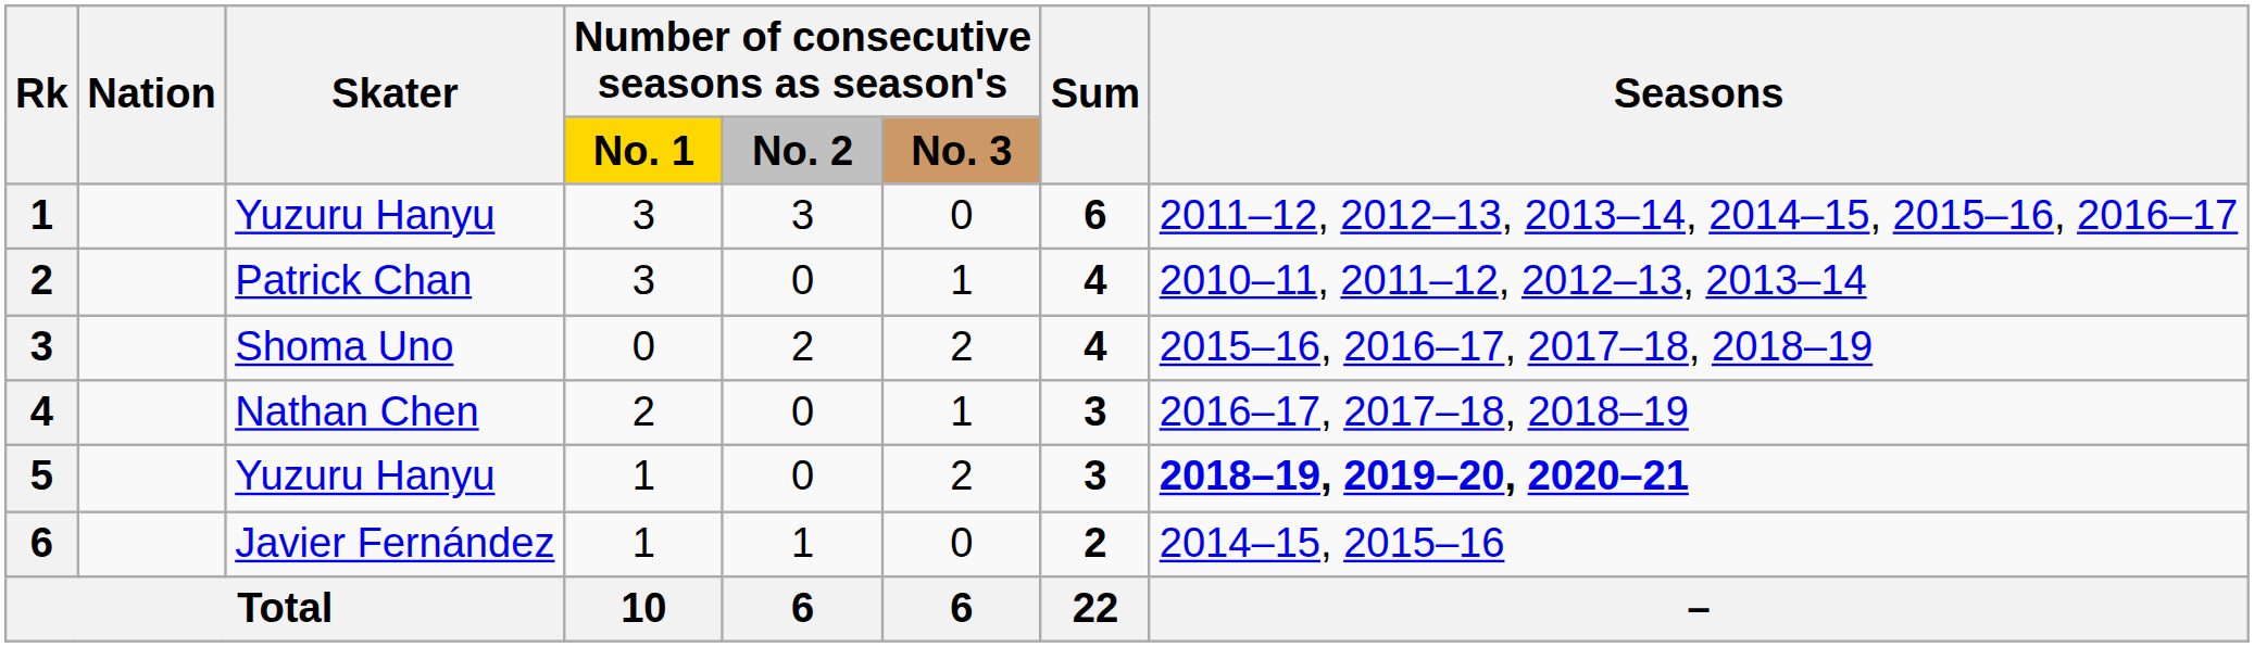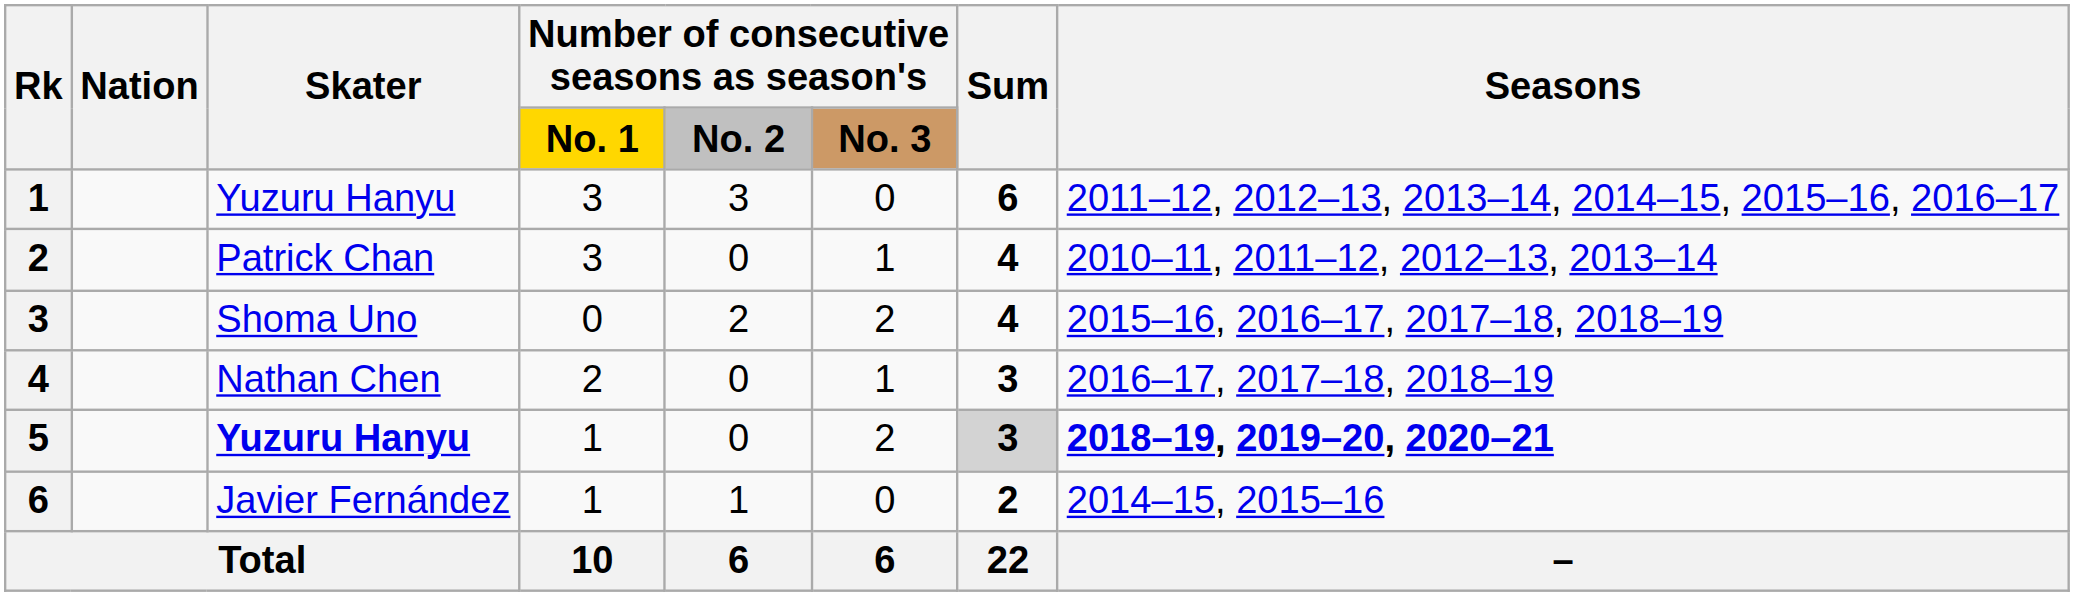5 | Skater: normal -> bold
5 | Sum: no background -> lightgrey background
